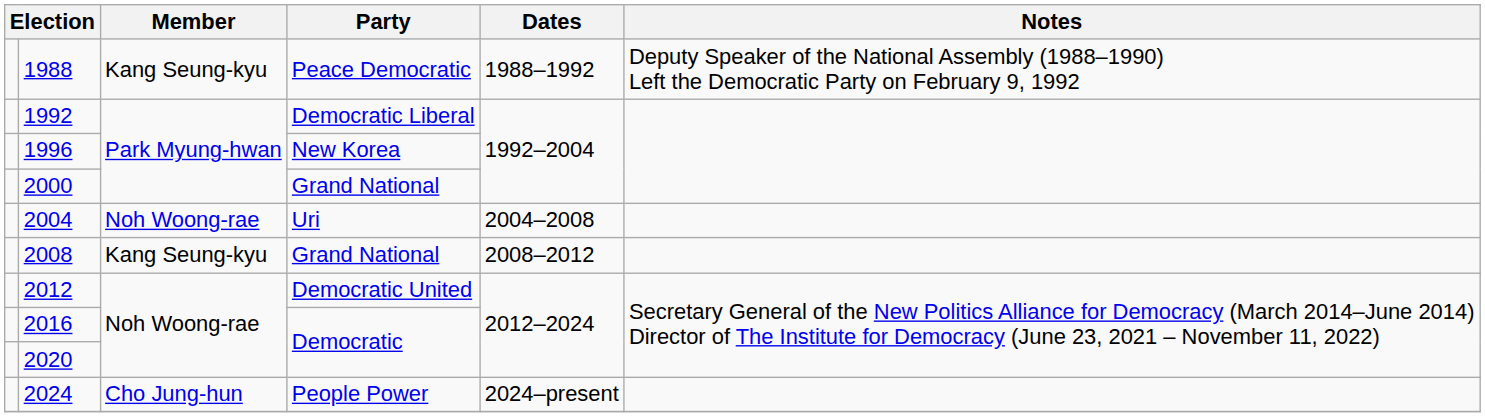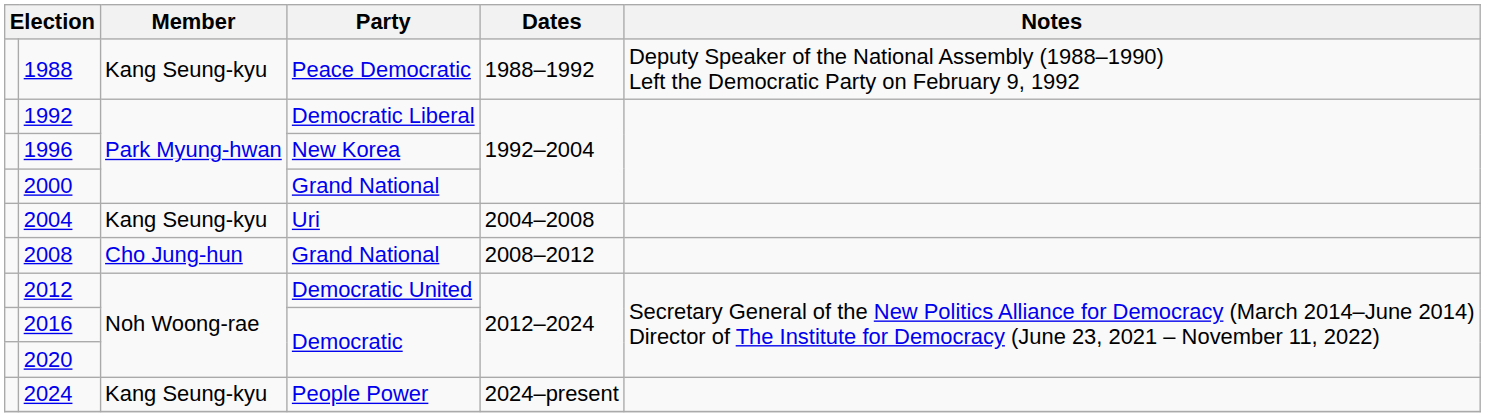2004 | Member: Noh Woong-rae -> Kang Seung-kyu
2008 | Member: Kang Seung-kyu -> Cho Jung-hun
2024 | Member: Cho Jung-hun -> Kang Seung-kyu
